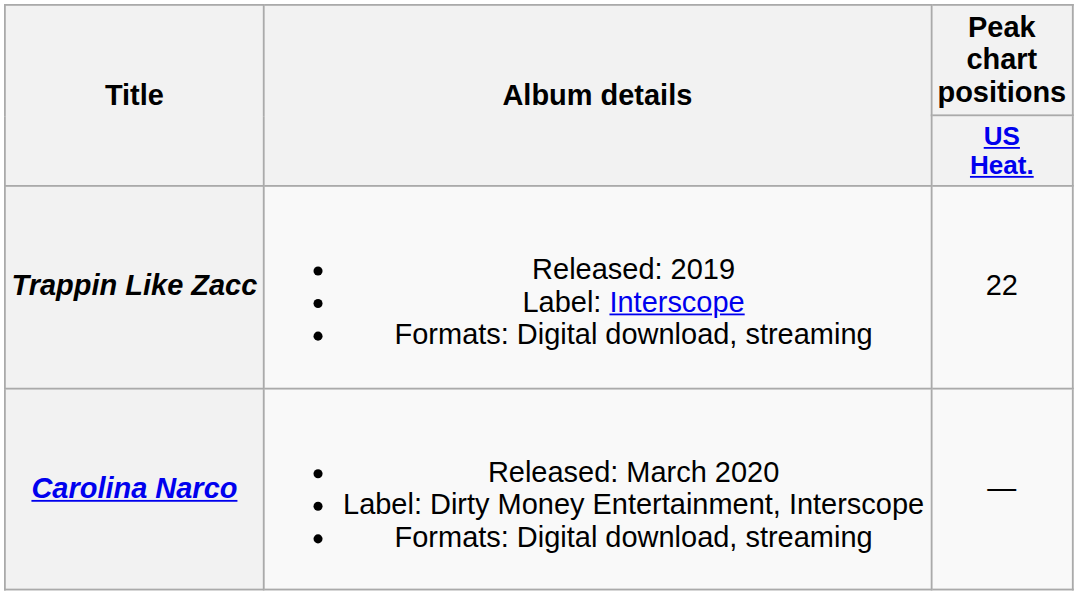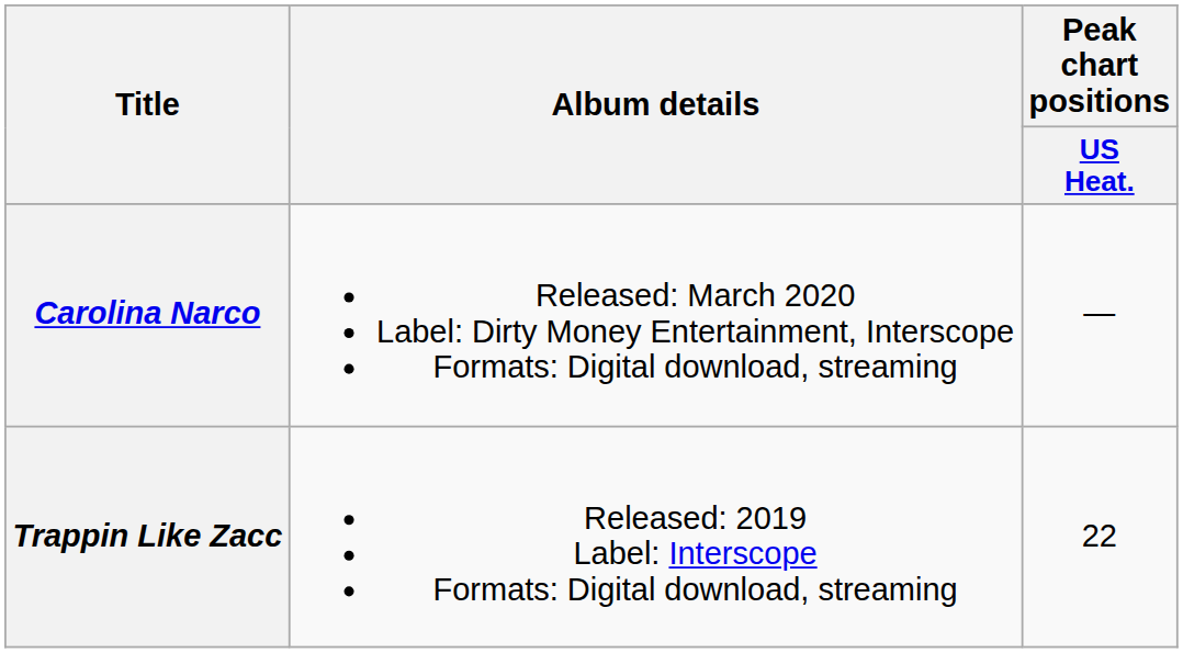rows swapped: Trappin Like Zacc <-> Carolina Narco
